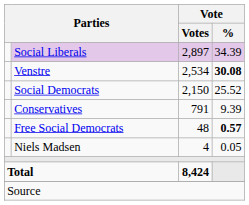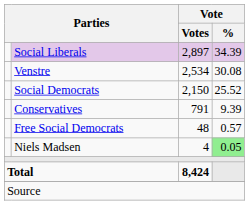Venstre | Vote / %: bold -> normal
Free Social Democrats | Vote / %: bold -> normal
Niels Madsen | Vote / %: no background -> lightgreen background
